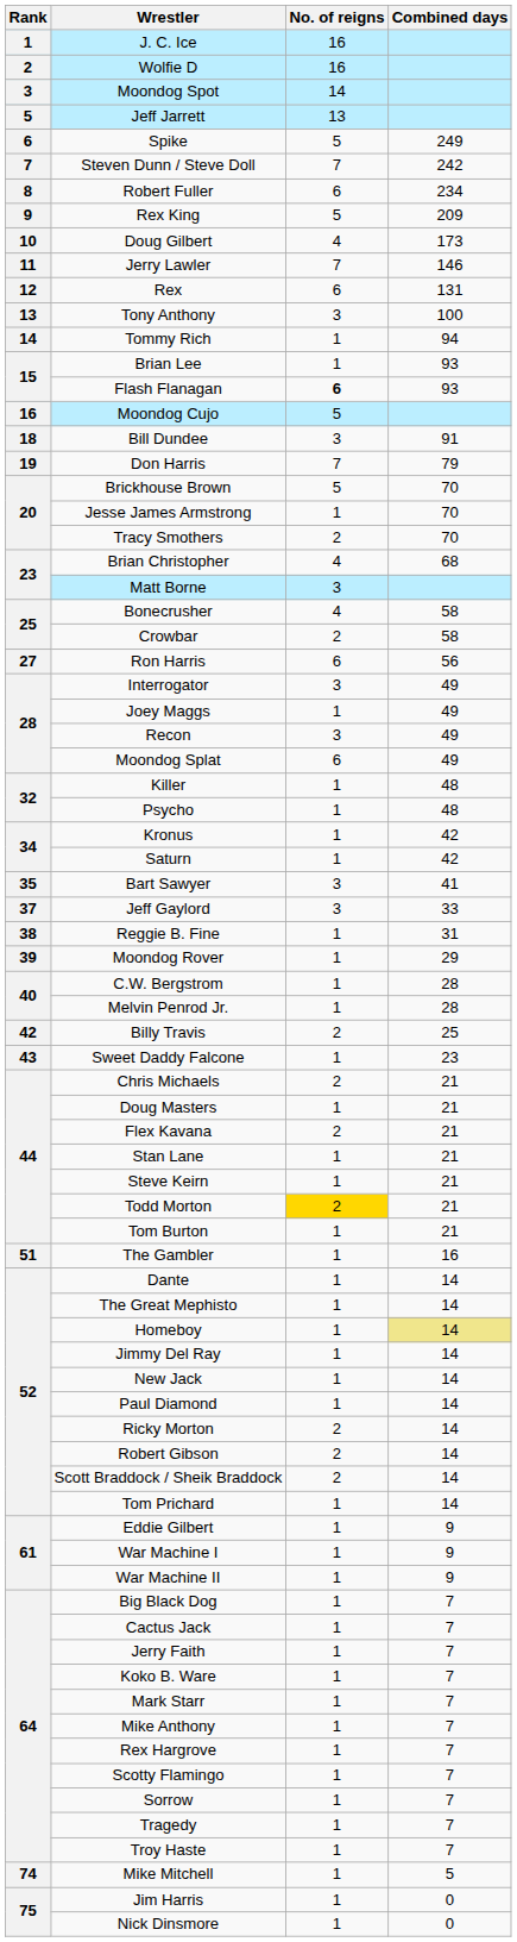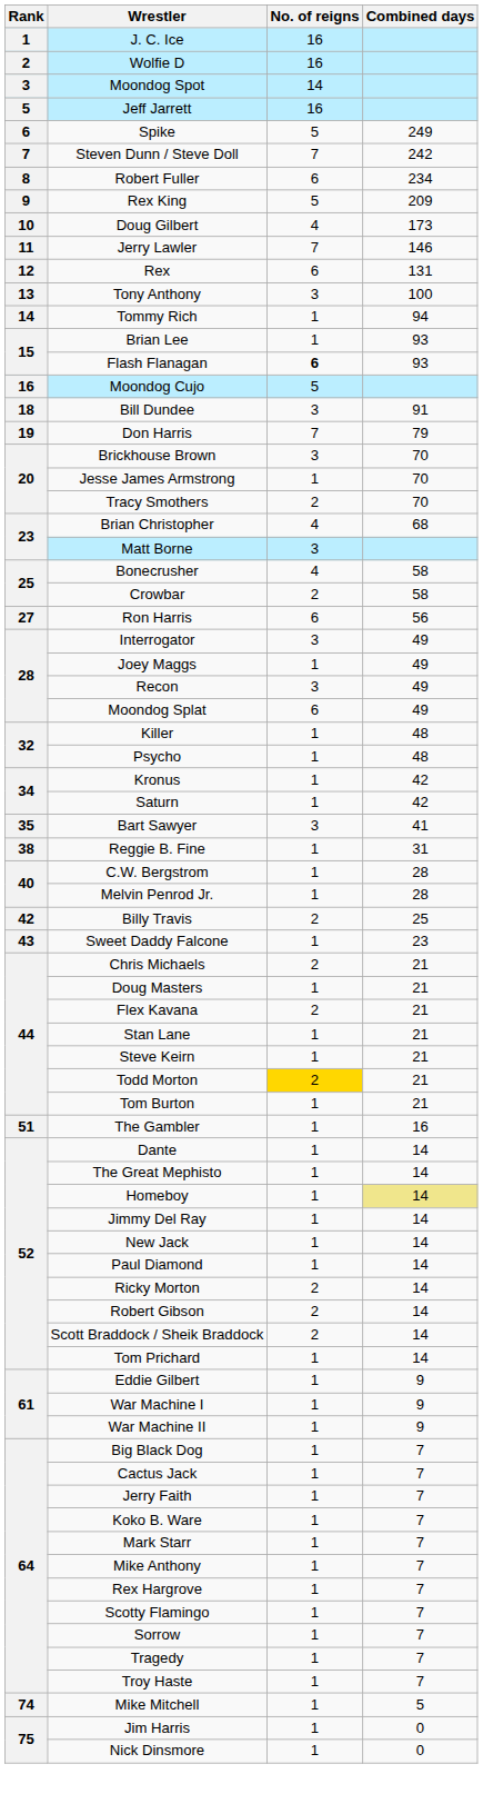Jeff Jarrett | No. of reigns: 13 -> 16
Brickhouse Brown | No. of reigns: 5 -> 3
- row: 37 | Jeff Gaylord | 3 | 33
- row: 39 | Moondog Rover | 1 | 29
